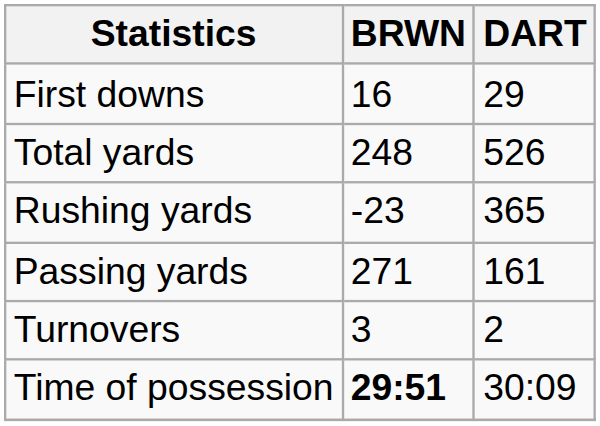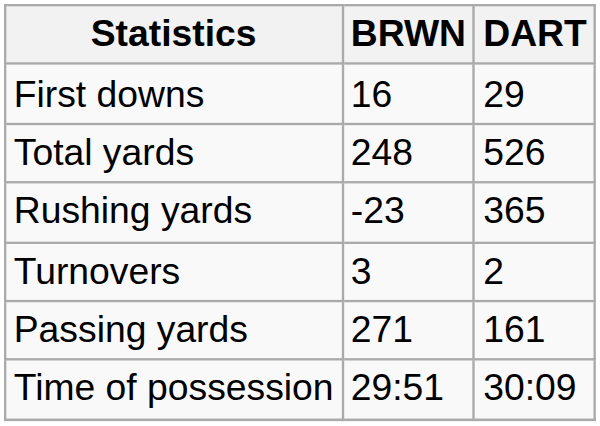rows swapped: Passing yards <-> Turnovers
Time of possession | BRWN: bold -> normal
